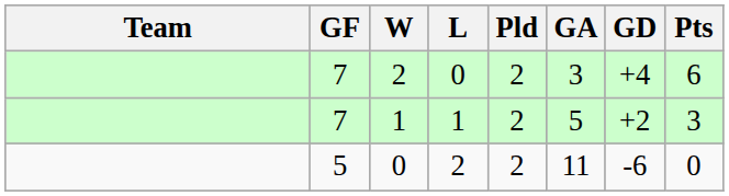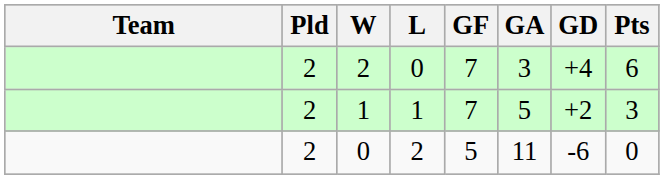columns swapped: Pld <-> GF
